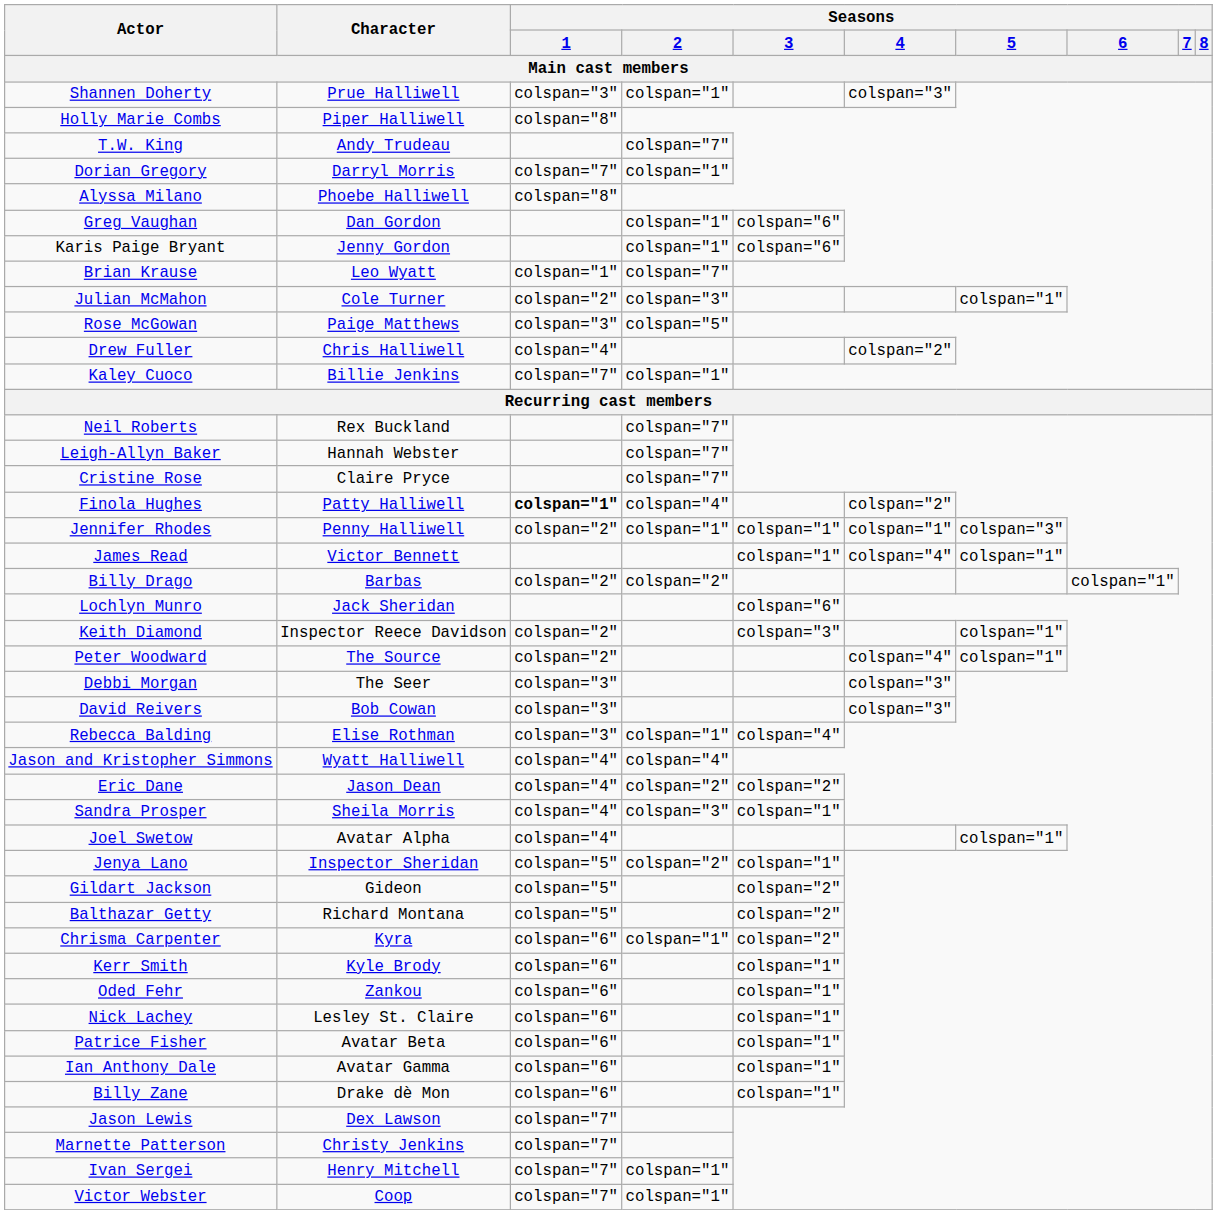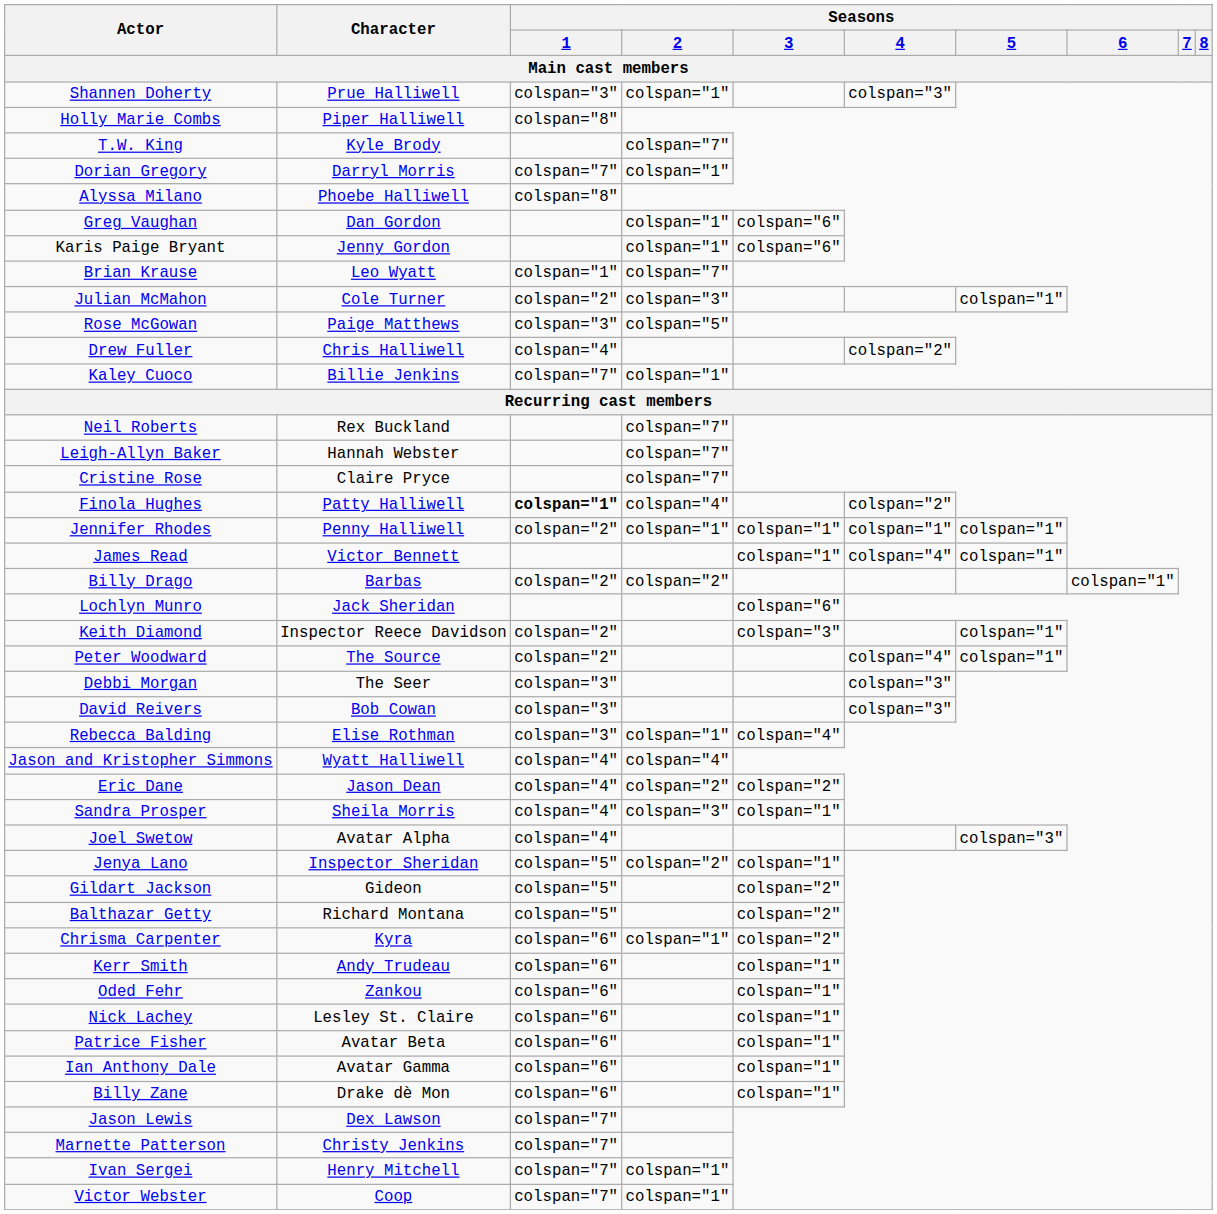T.W. King | Character: Andy Trudeau -> Kyle Brody
Jennifer Rhodes | Seasons / 5: colspan="3" -> colspan="1"
Joel Swetow | Seasons / 5: colspan="1" -> colspan="3"
Kerr Smith | Character: Kyle Brody -> Andy Trudeau
